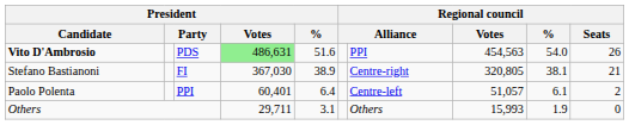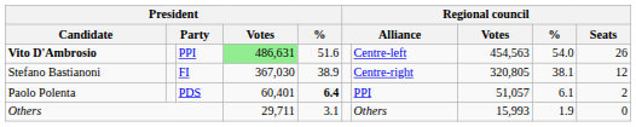Vito D'Ambrosio | column 3: PDS -> PPI
Vito D'Ambrosio | column 7: PPI -> Centre-left
Stefano Bastianoni | Regional council / Seats: 21 -> 12
Paolo Polenta | column 3: PPI -> PDS
Paolo Polenta | President / %: normal -> bold
Paolo Polenta | column 7: Centre-left -> PPI
